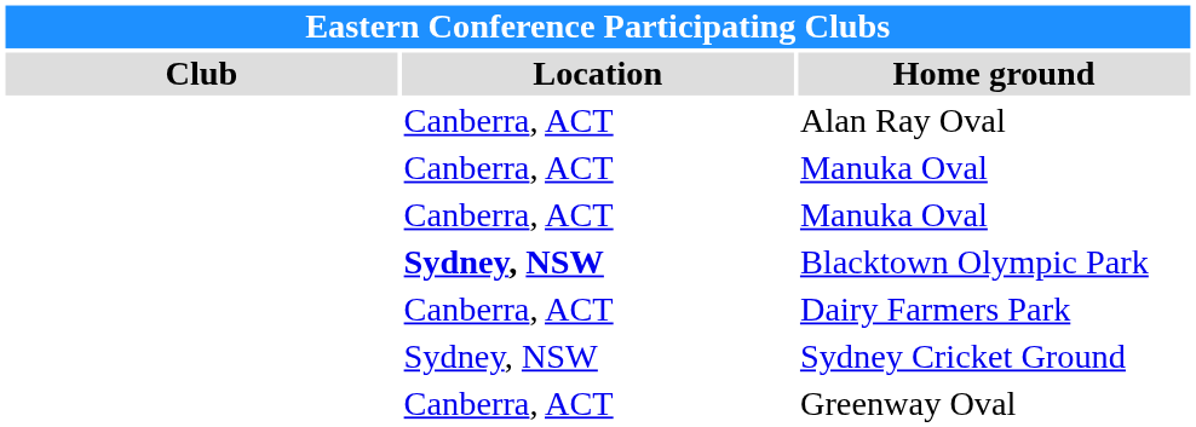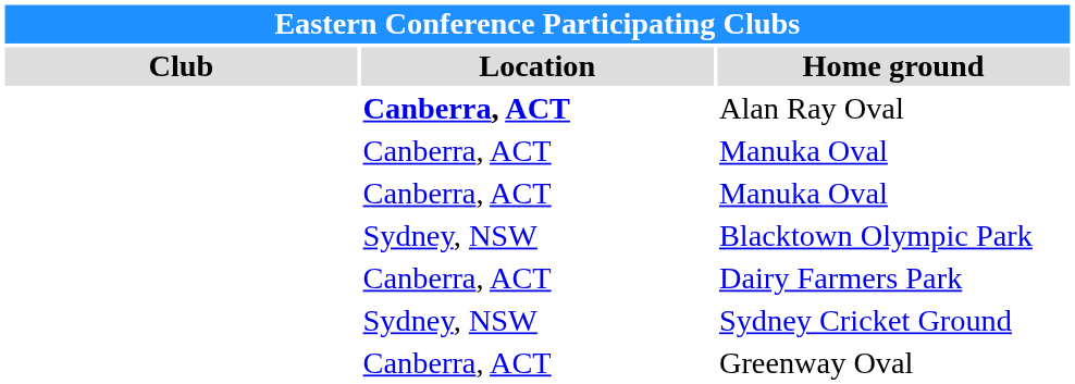Alan Ray Oval | Location: normal -> bold
Blacktown Olympic Park | Location: bold -> normal
